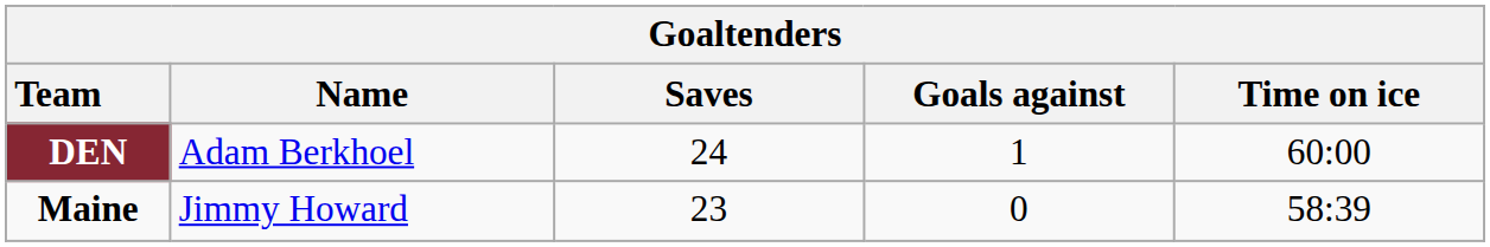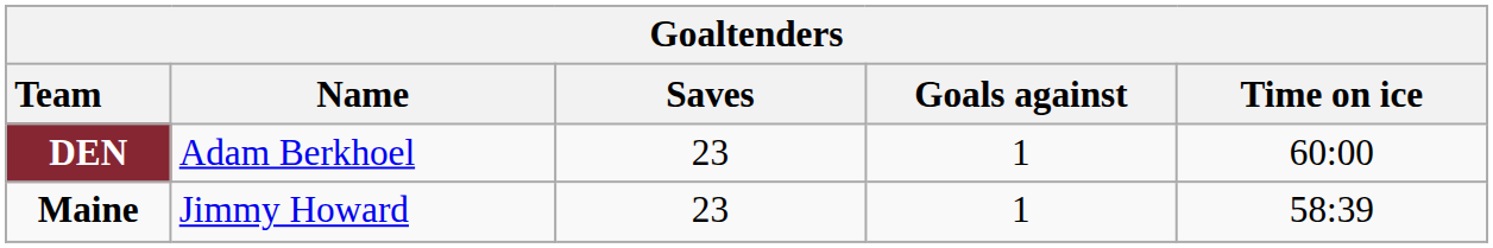DEN | Saves: 24 -> 23
Maine | Goals against: 0 -> 1
